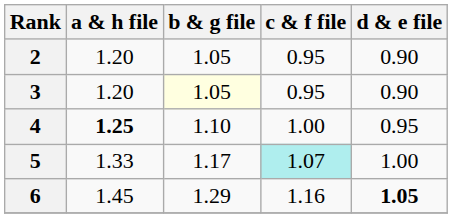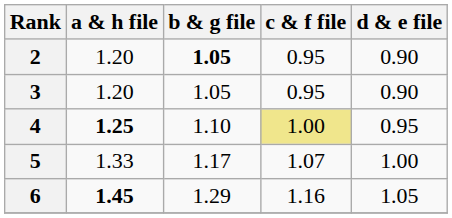2 | b & g file: normal -> bold
3 | b & g file: lightyellow background -> no background
4 | c & f file: no background -> khaki background
5 | c & f file: paleturquoise background -> no background
6 | a & h file: normal -> bold
6 | d & e file: bold -> normal
